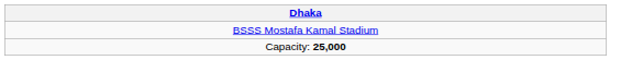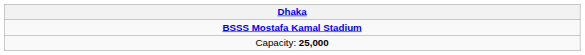row 2 | column 1: normal -> bold
